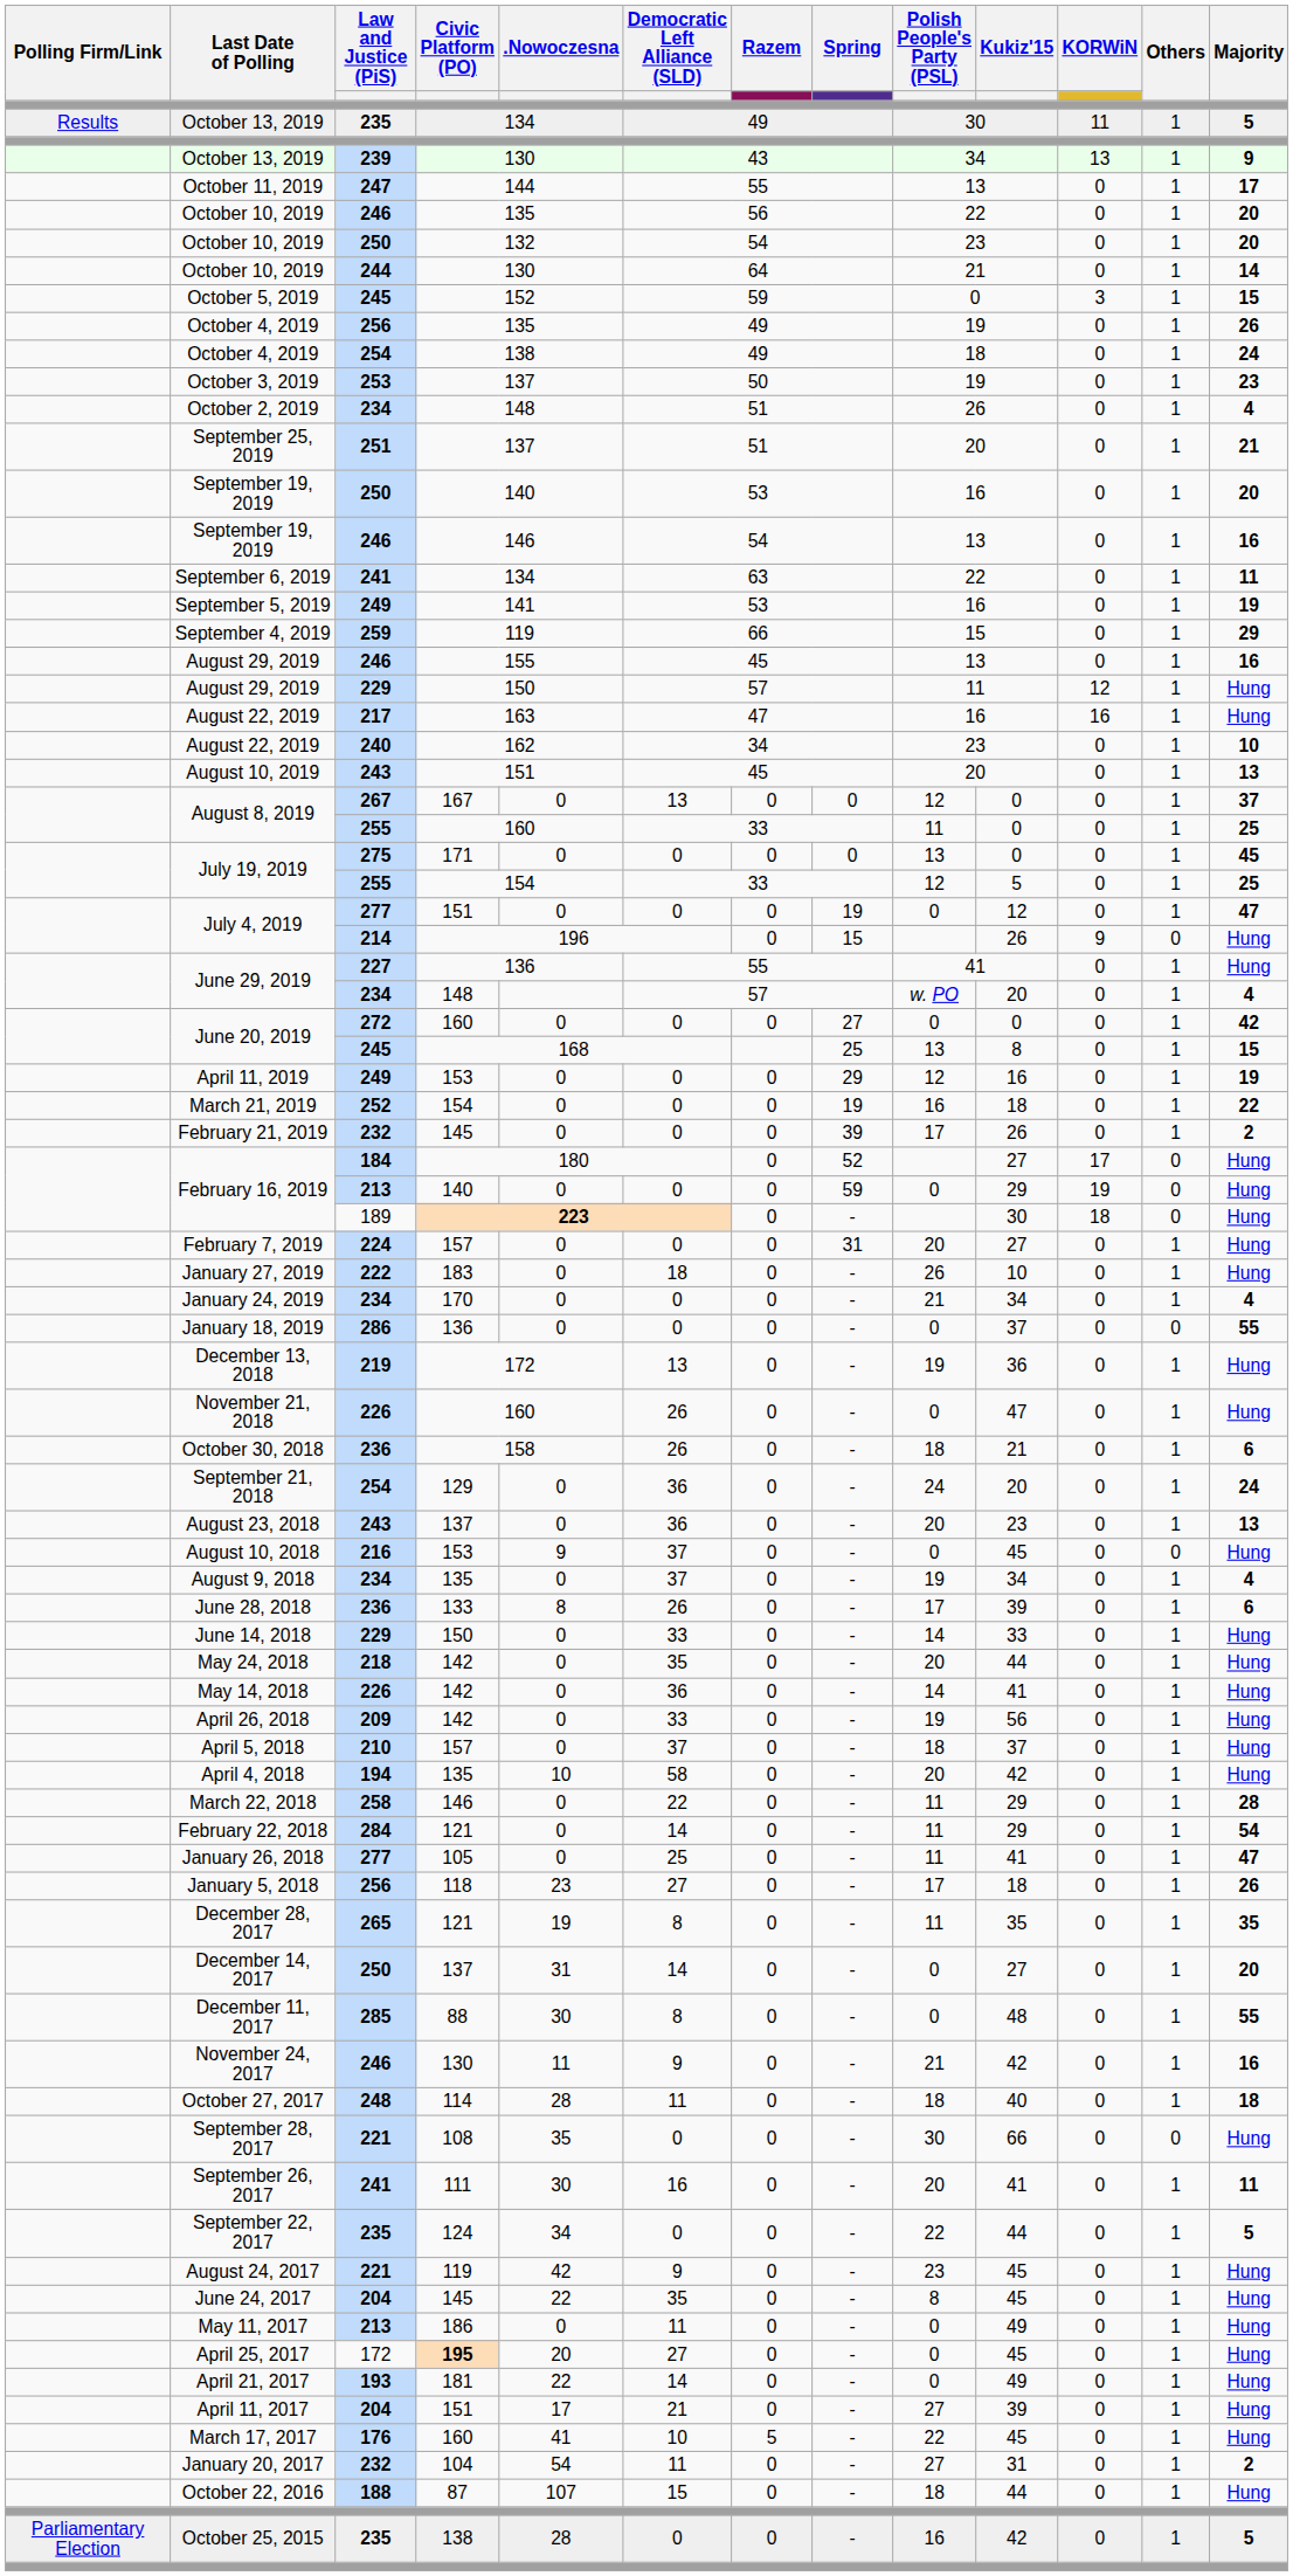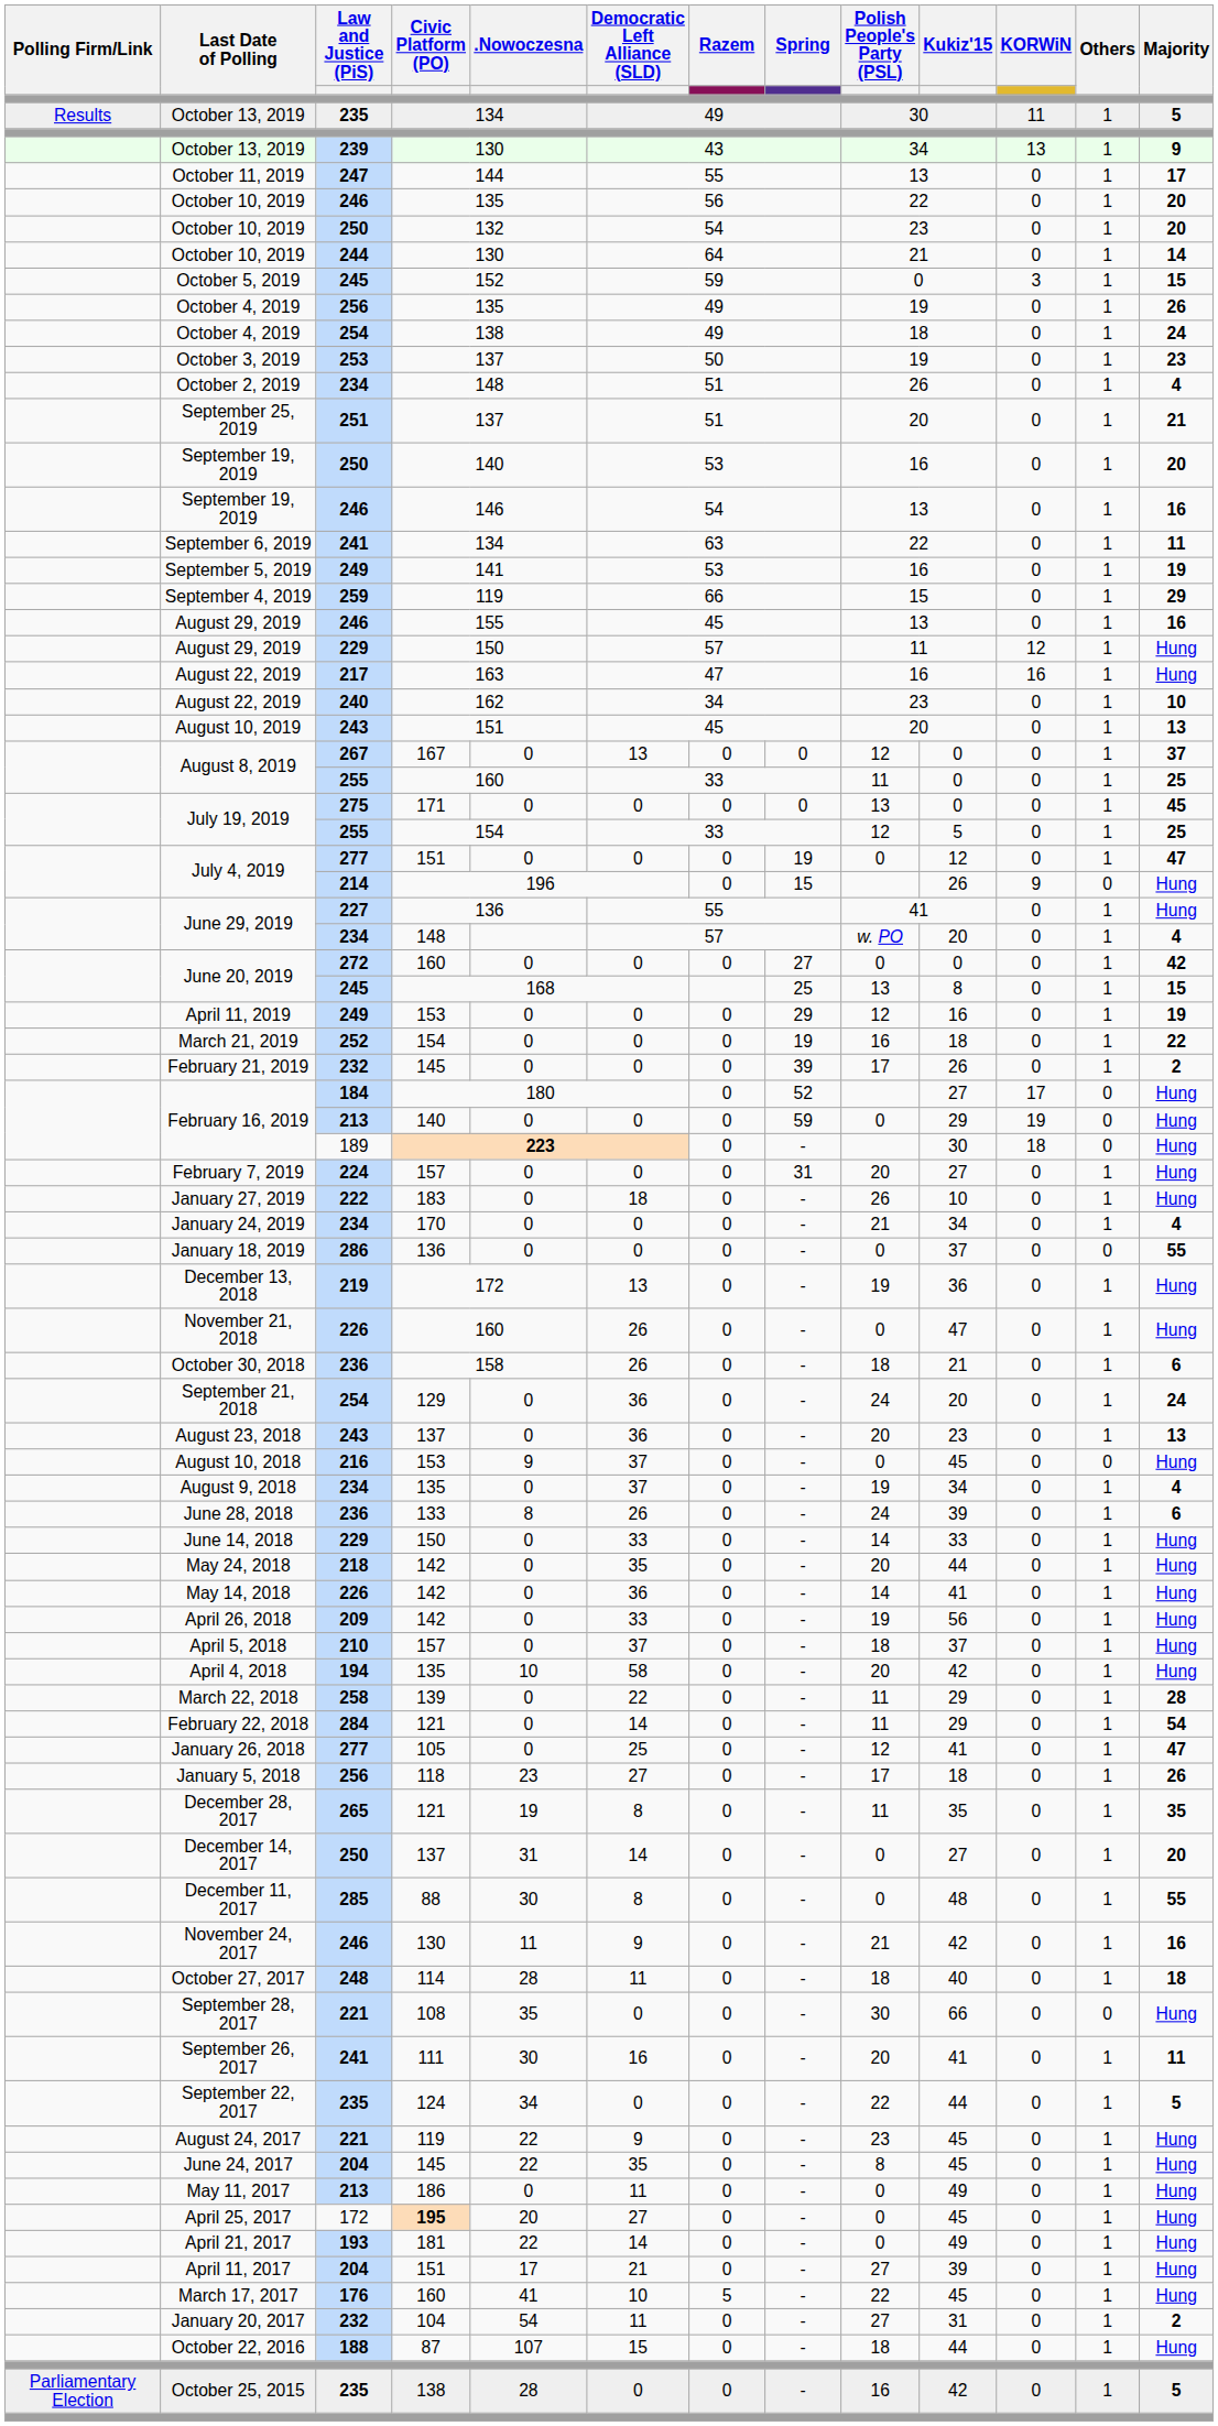June 28, 2018 | Polish People's Party (PSL): 17 -> 24
March 22, 2018 | Civic Platform (PO): 146 -> 139
January 26, 2018 | Polish People's Party (PSL): 11 -> 12
August 24, 2017 | .Nowoczesna: 42 -> 22
